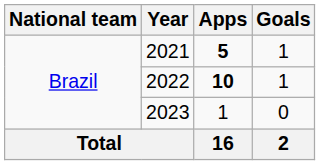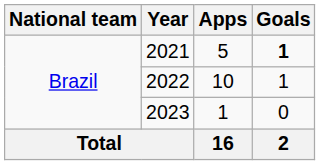2021 | Apps: bold -> normal
2021 | Goals: normal -> bold
2022 | Apps: bold -> normal
